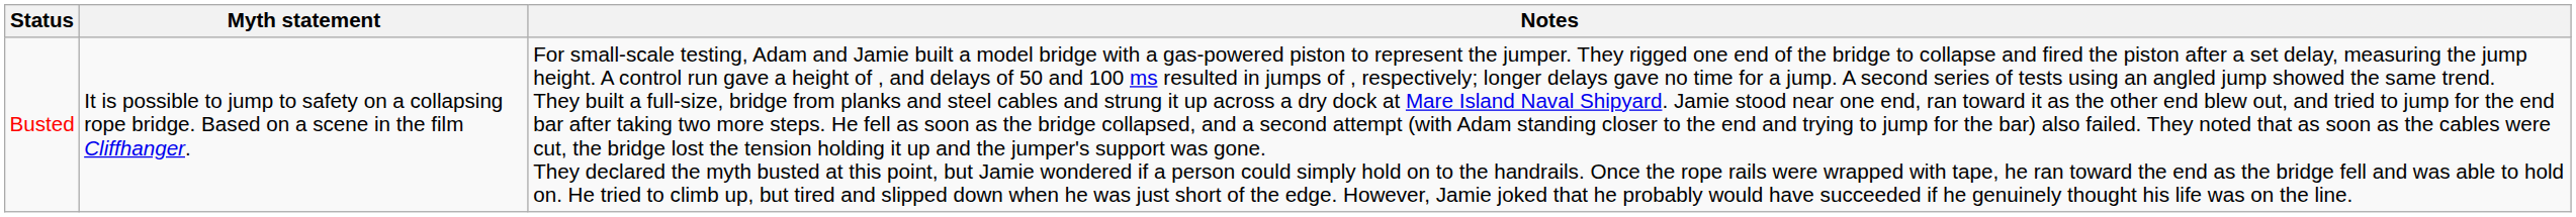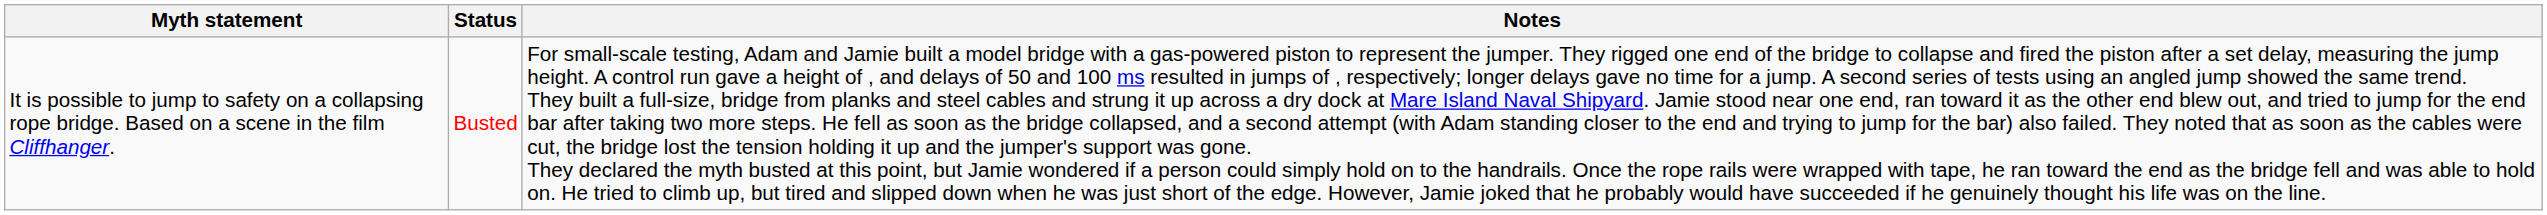columns swapped: Myth statement <-> Status
